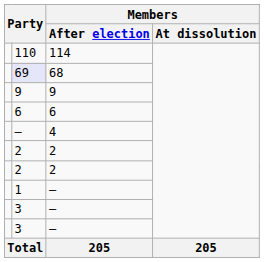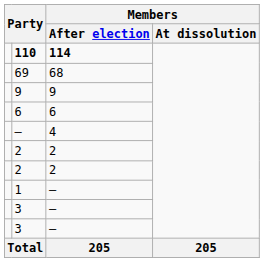110 | column 2: normal -> bold
110 | Members / After election: normal -> bold
69 | column 2: lavender background -> no background
